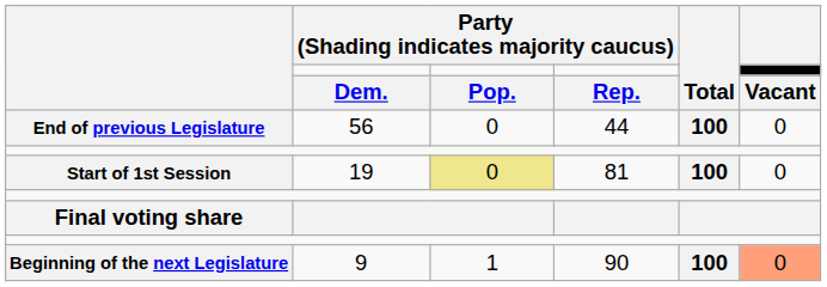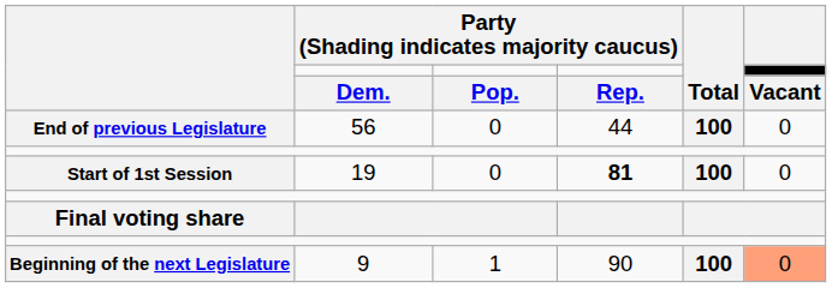Start of 1st Session | column 3: khaki background -> no background
Start of 1st Session | column 4: normal -> bold
